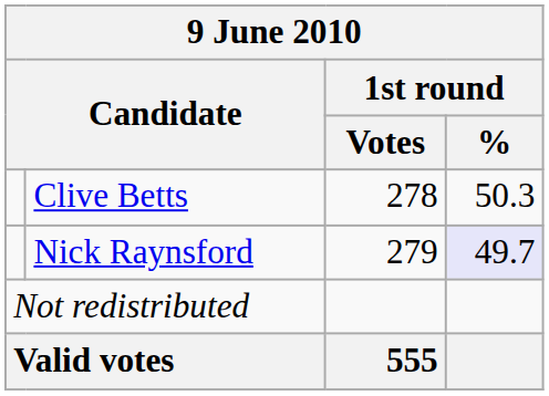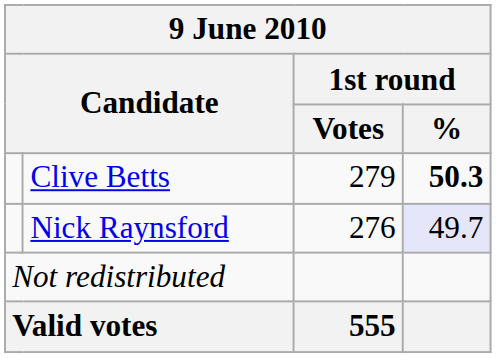Clive Betts | 1st round / Votes: 278 -> 279
Clive Betts | 1st round / %: normal -> bold
Nick Raynsford | 1st round / Votes: 279 -> 276
